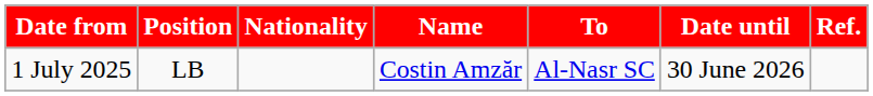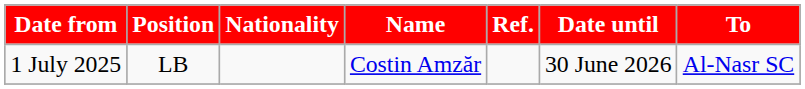columns swapped: To <-> Ref.
